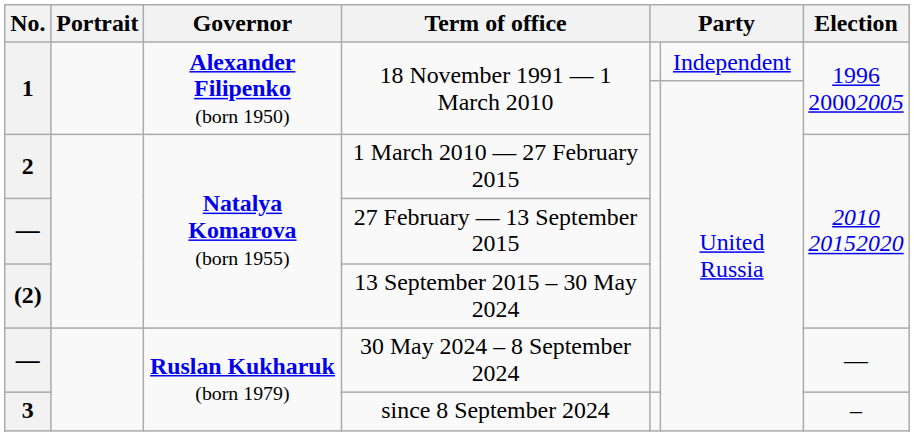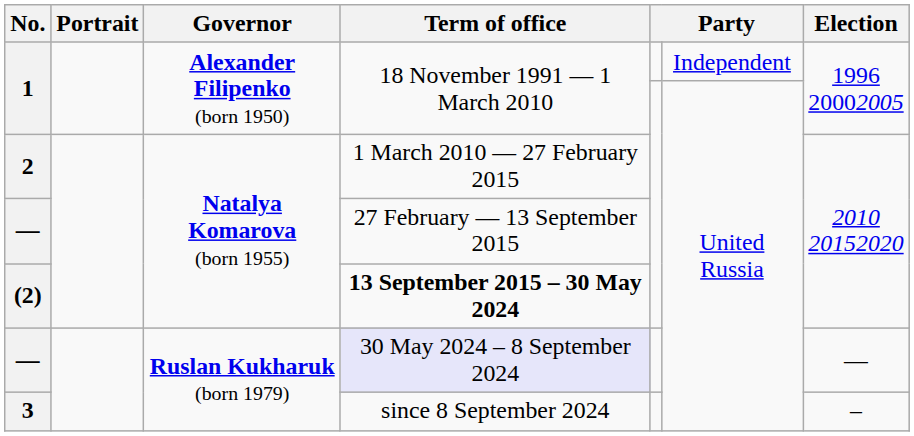13 September 2015 – 30 May 2024 | Term of office: normal -> bold
30 May 2024 – 8 September 2024 | Term of office: no background -> lavender background
